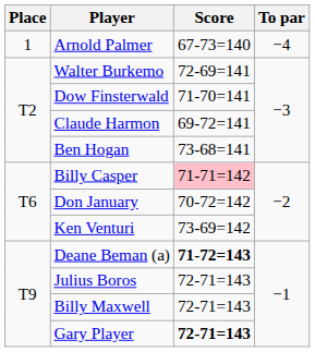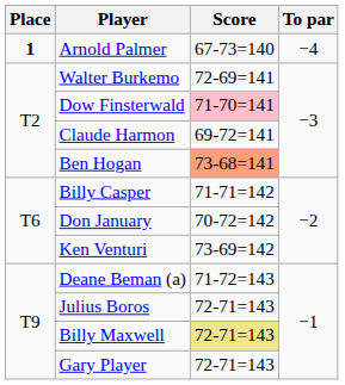Arnold Palmer | Place: normal -> bold
Dow Finsterwald | Score: no background -> pink background
Ben Hogan | Score: no background -> lightsalmon background
Billy Casper | Score: pink background -> no background
Deane Beman (a) | Score: bold -> normal
Billy Maxwell | Score: no background -> khaki background
Gary Player | Score: bold -> normal
